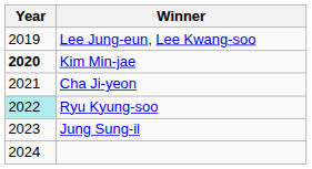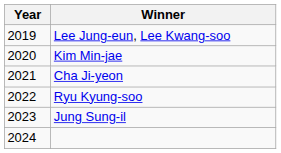Kim Min-jae | Year: bold -> normal
Ryu Kyung-soo | Year: paleturquoise background -> no background
